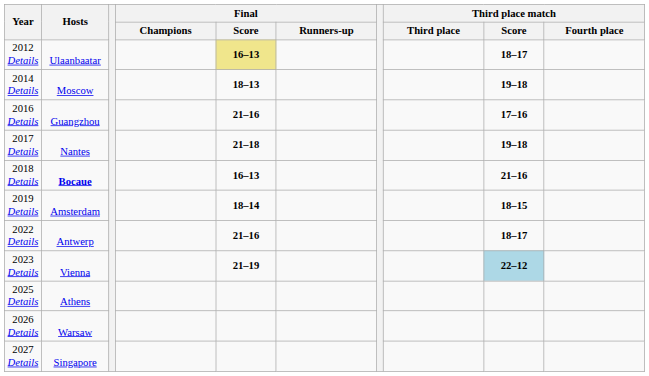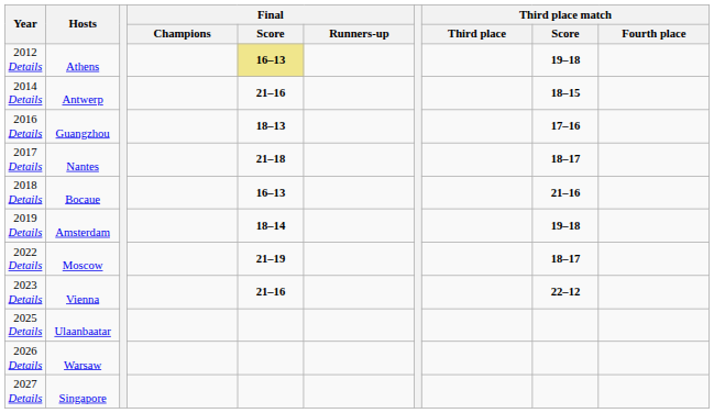2012 Details | Hosts: Ulaanbaatar -> Athens
2012 Details | Third place match / Score: 18–17 -> 19–18
2014 Details | Hosts: Moscow -> Antwerp
2014 Details | Final / Score: 18–13 -> 21–16
2014 Details | Third place match / Score: 19–18 -> 18–15
2016 Details | Final / Score: 21–16 -> 18–13
2017 Details | Third place match / Score: 19–18 -> 18–17
2018 Details | Hosts: bold -> normal
2019 Details | Third place match / Score: 18–15 -> 19–18
2022 Details | Hosts: Antwerp -> Moscow
2022 Details | Final / Score: 21–16 -> 21–19
2023 Details | Final / Score: 21–19 -> 21–16
2023 Details | Third place match / Score: lightblue background -> no background
2025 Details | Hosts: Athens -> Ulaanbaatar
